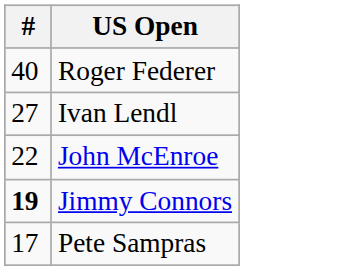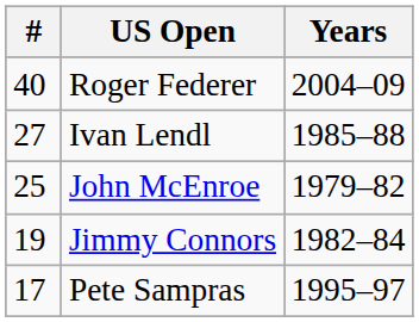+ column: Years | 2004–09 | 1985–88 | 1979–82 | 1982–84 | 1995–97
John McEnroe | #: 22 -> 25
Jimmy Connors | #: bold -> normal
